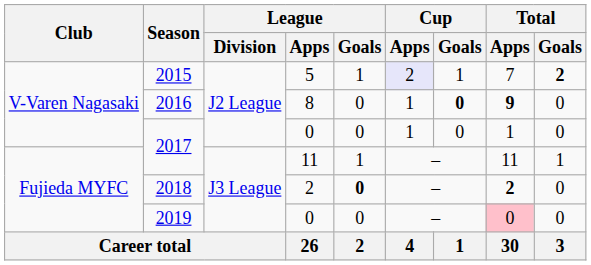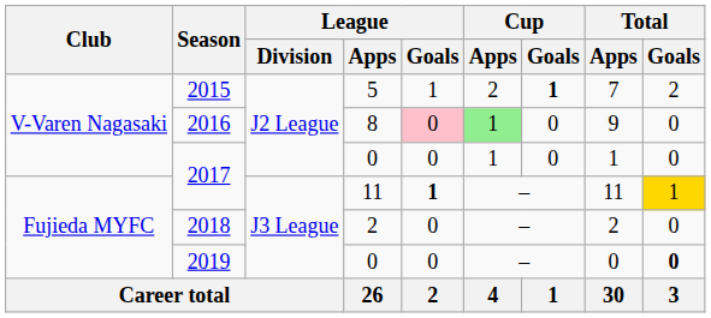2015 | Cup / Apps: lavender background -> no background
2015 | Cup / Goals: normal -> bold
2015 | Total / Goals: bold -> normal
2016 | League / Goals: no background -> pink background
2016 | Cup / Apps: no background -> lightgreen background
2016 | Cup / Goals: bold -> normal
2016 | Total / Apps: bold -> normal
2017 / 11 | League / Goals: normal -> bold
2017 / 11 | Total / Goals: no background -> gold background
2018 | League / Goals: bold -> normal
2018 | Total / Apps: bold -> normal
2019 | Total / Apps: pink background -> no background
2019 | Total / Goals: normal -> bold
